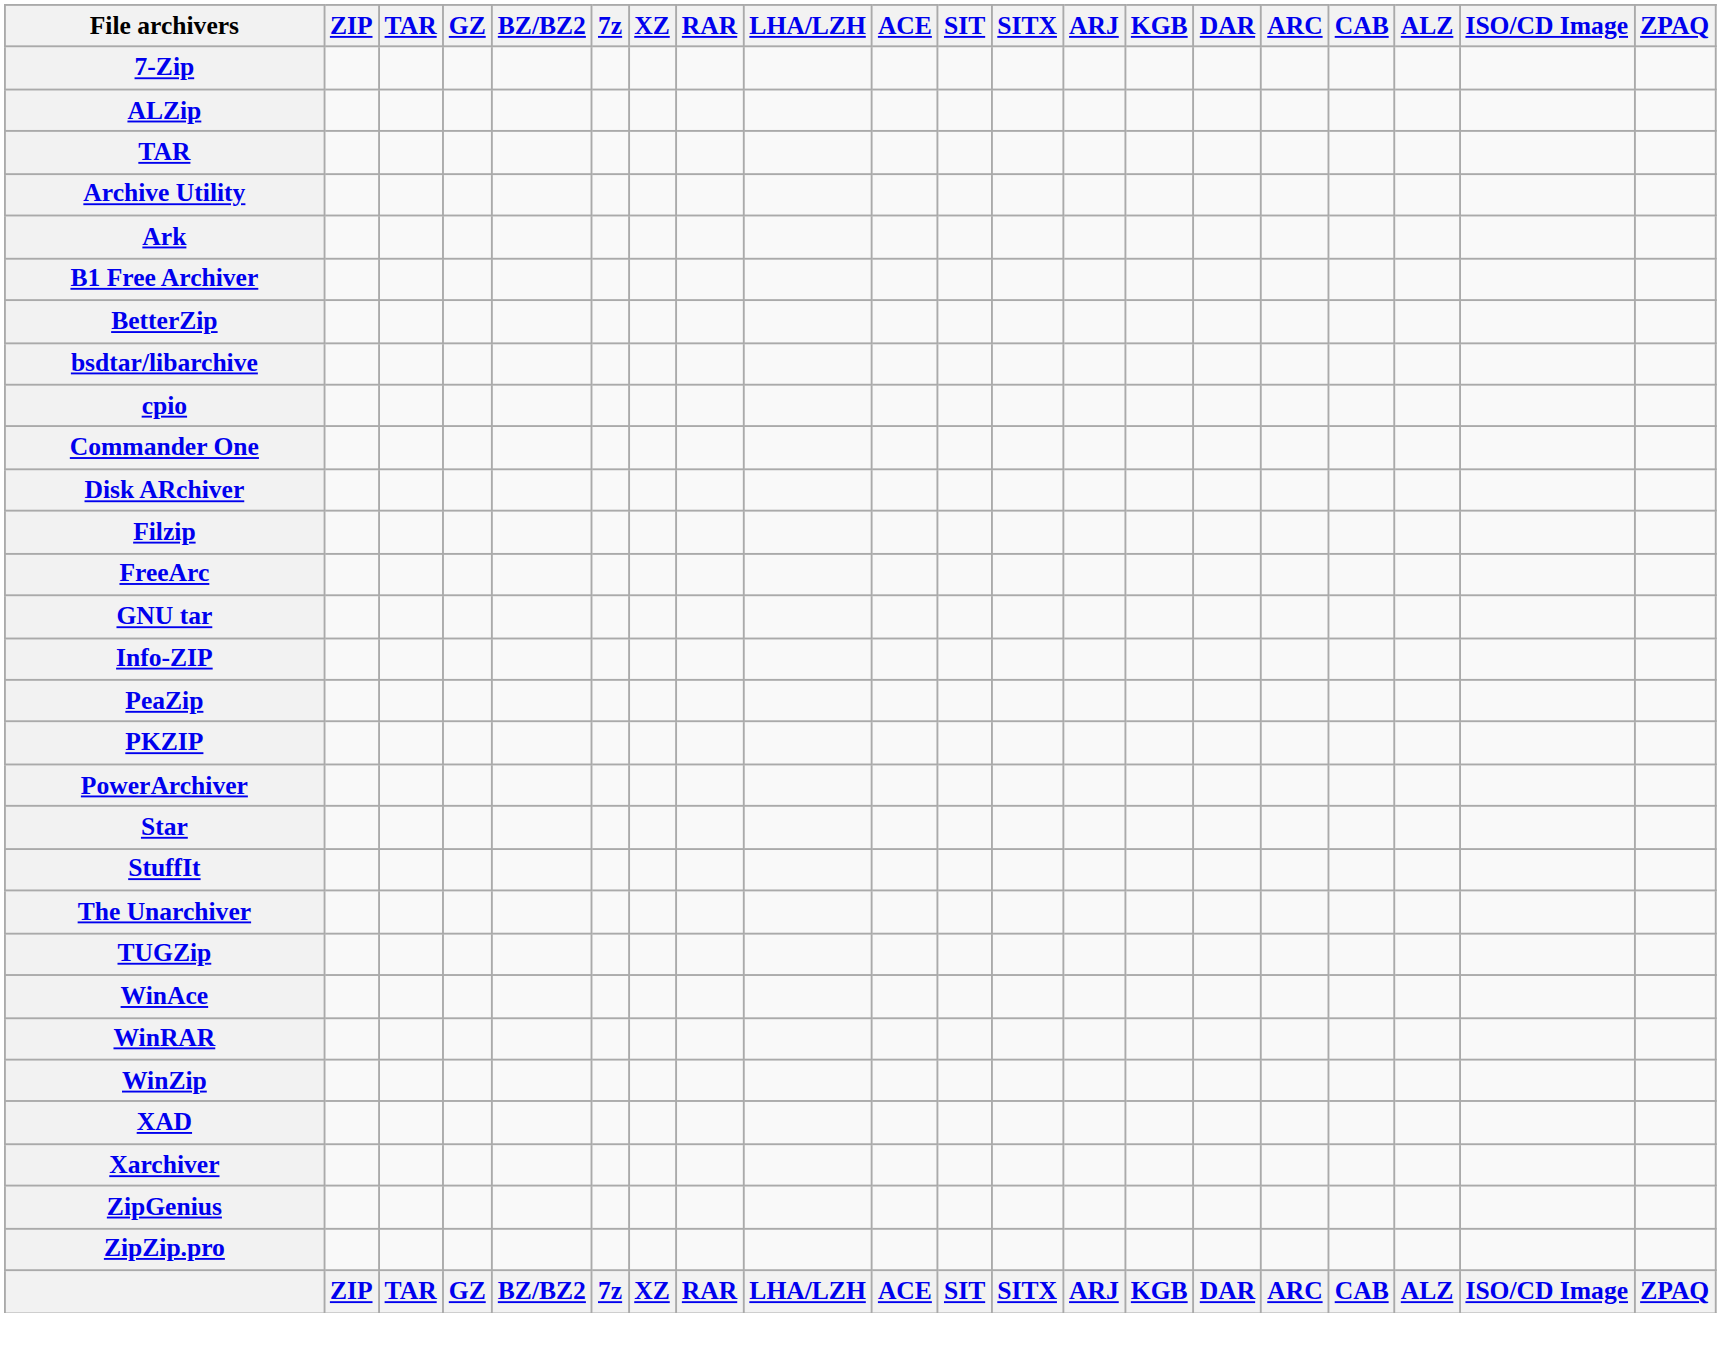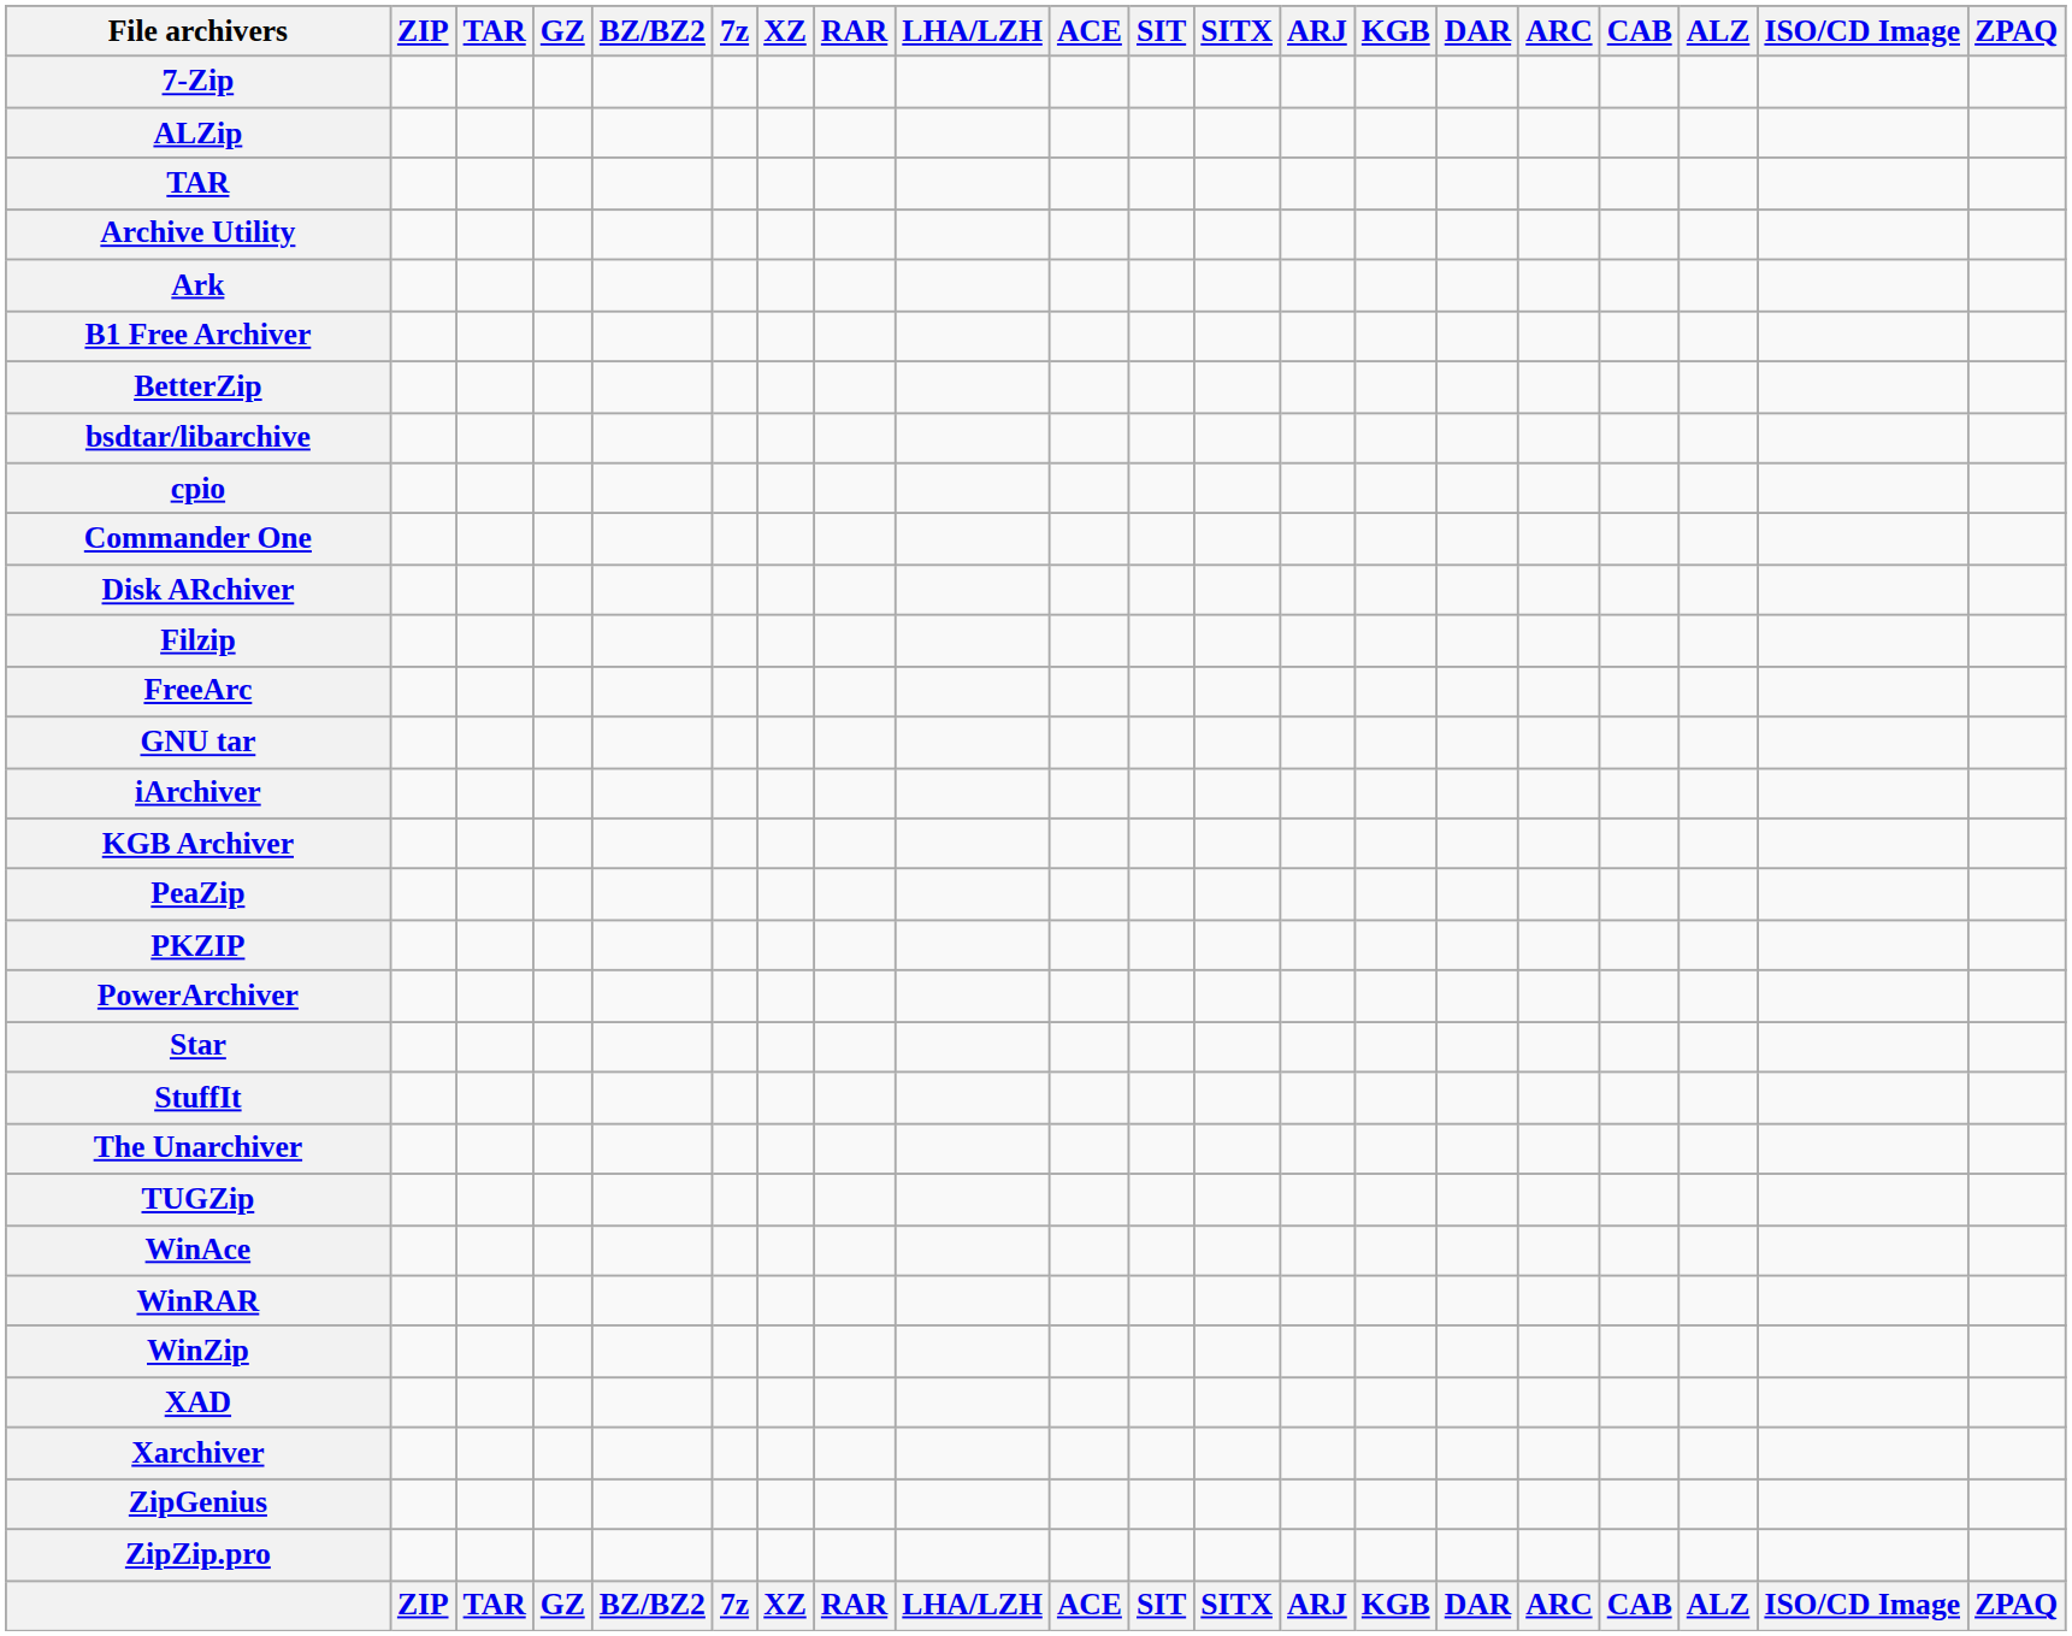+ row: iArchiver
- row: Info-ZIP
+ row: KGB Archiver
